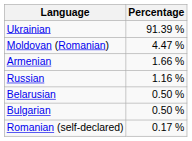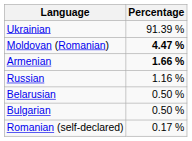Moldovan (Romanian) | Percentage: normal -> bold
Armenian | Percentage: normal -> bold
